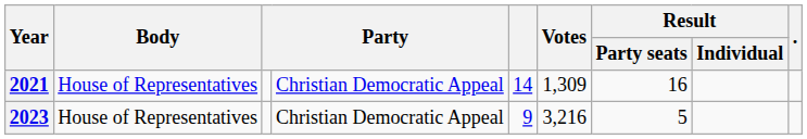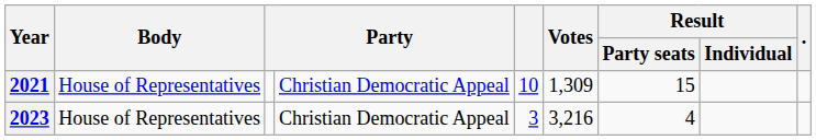2021 | column 5: 14 -> 10
2021 | Result / Party seats: 16 -> 15
2023 | column 5: 9 -> 3
2023 | Result / Party seats: 5 -> 4
